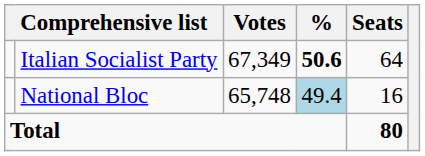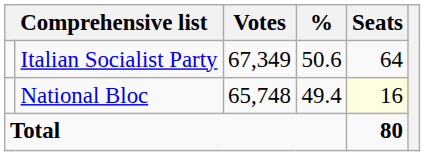Italian Socialist Party | %: bold -> normal
National Bloc | %: lightblue background -> no background
National Bloc | Seats: no background -> lightyellow background
